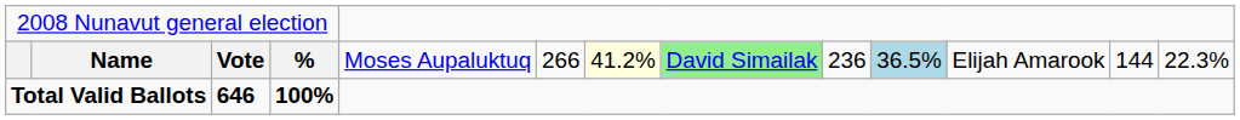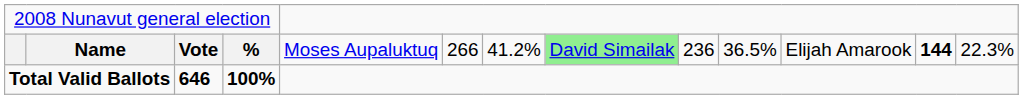row 2 | column 7: lightyellow background -> no background
row 2 | column 10: lightblue background -> no background
row 2 | column 12: normal -> bold
